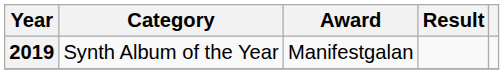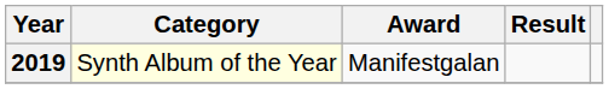2019 | Category: no background -> lightyellow background
